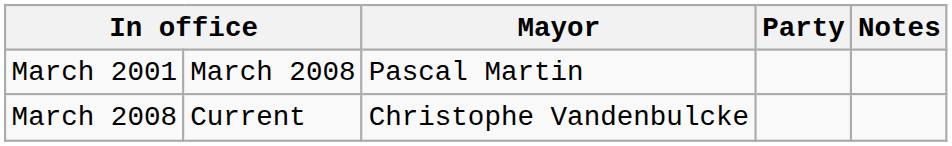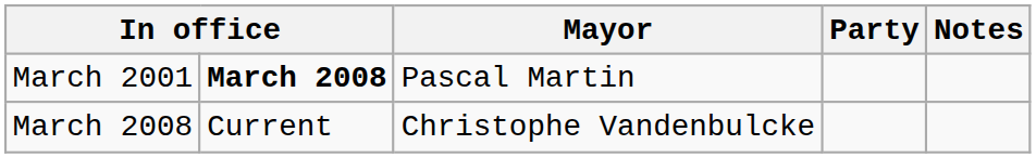March 2001 | column 2: normal -> bold
